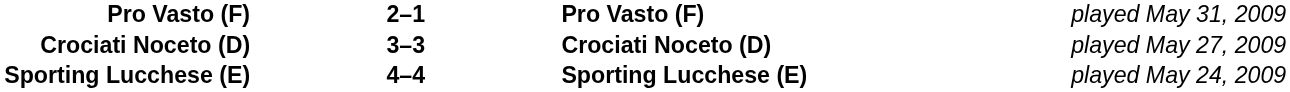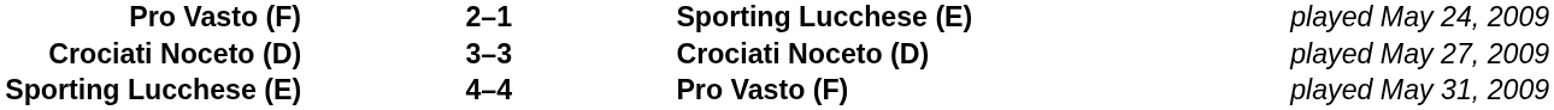row 1 | column 3: Pro Vasto (F) -> Sporting Lucchese (E)
row 1 | column 4: played May 31, 2009 -> played May 24, 2009
row 3 | column 3: Sporting Lucchese (E) -> Pro Vasto (F)
row 3 | column 4: played May 24, 2009 -> played May 31, 2009
